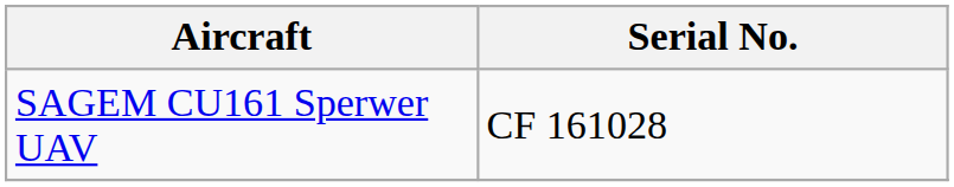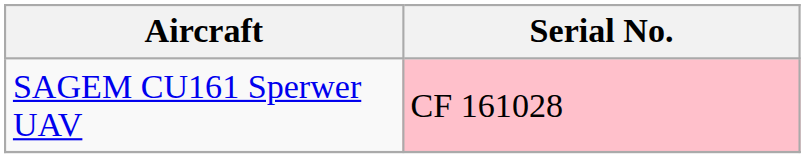SAGEM CU161 Sperwer UAV | Serial No.: no background -> pink background
